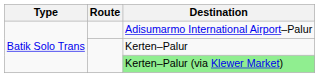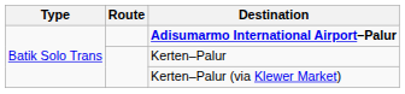Adisumarmo International Airport–Palur | Destination: normal -> bold
Kerten–Palur (via Klewer Market) | Destination: lightgreen background -> no background
